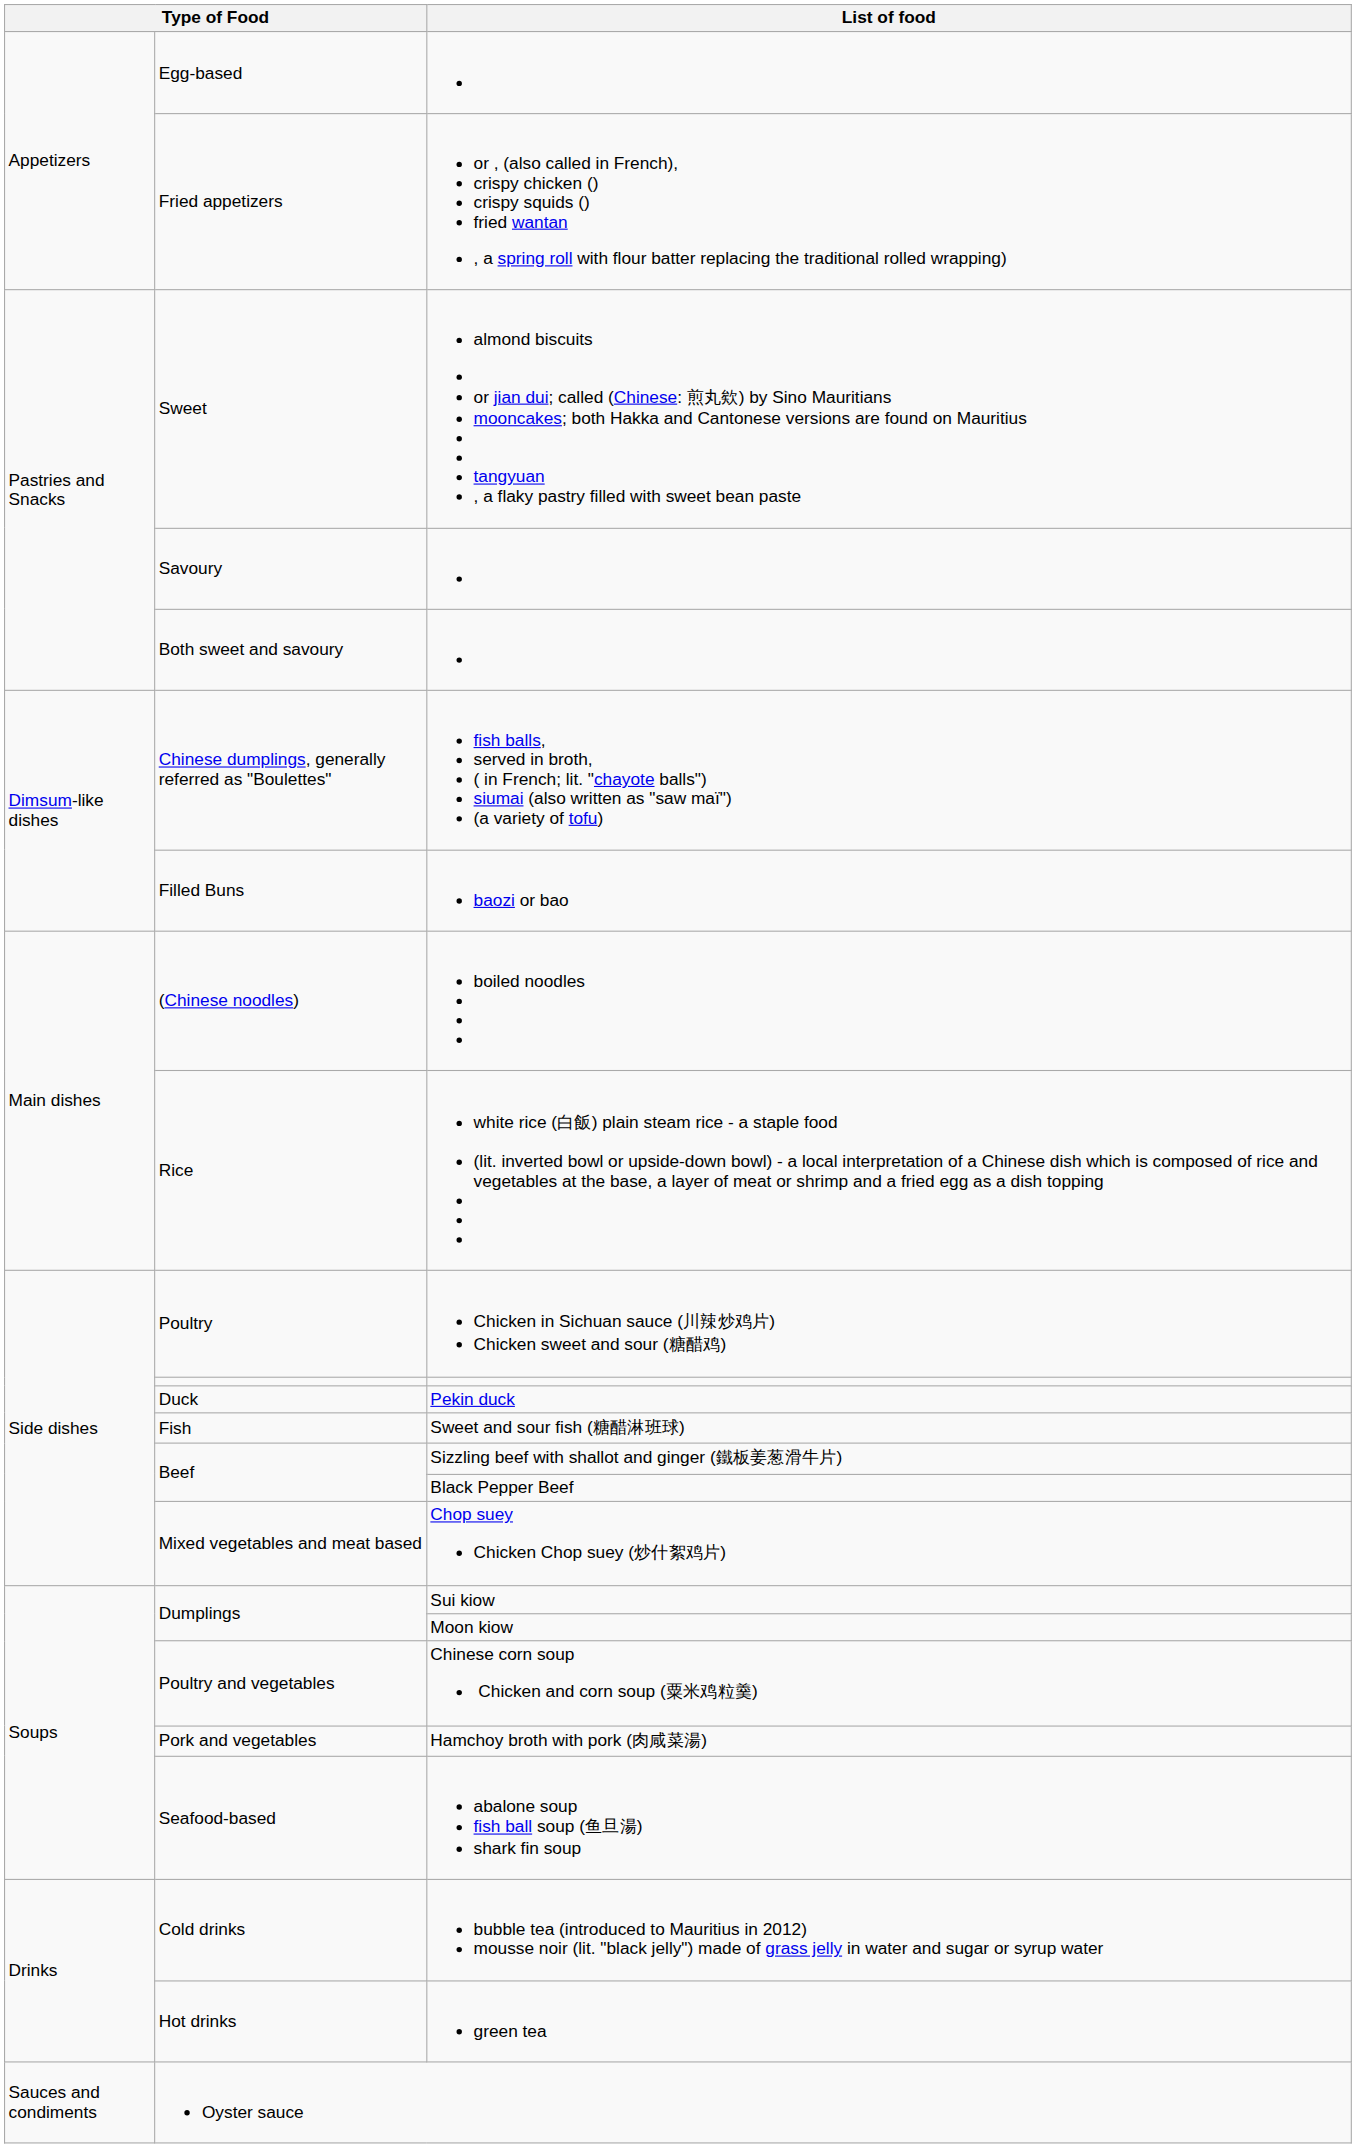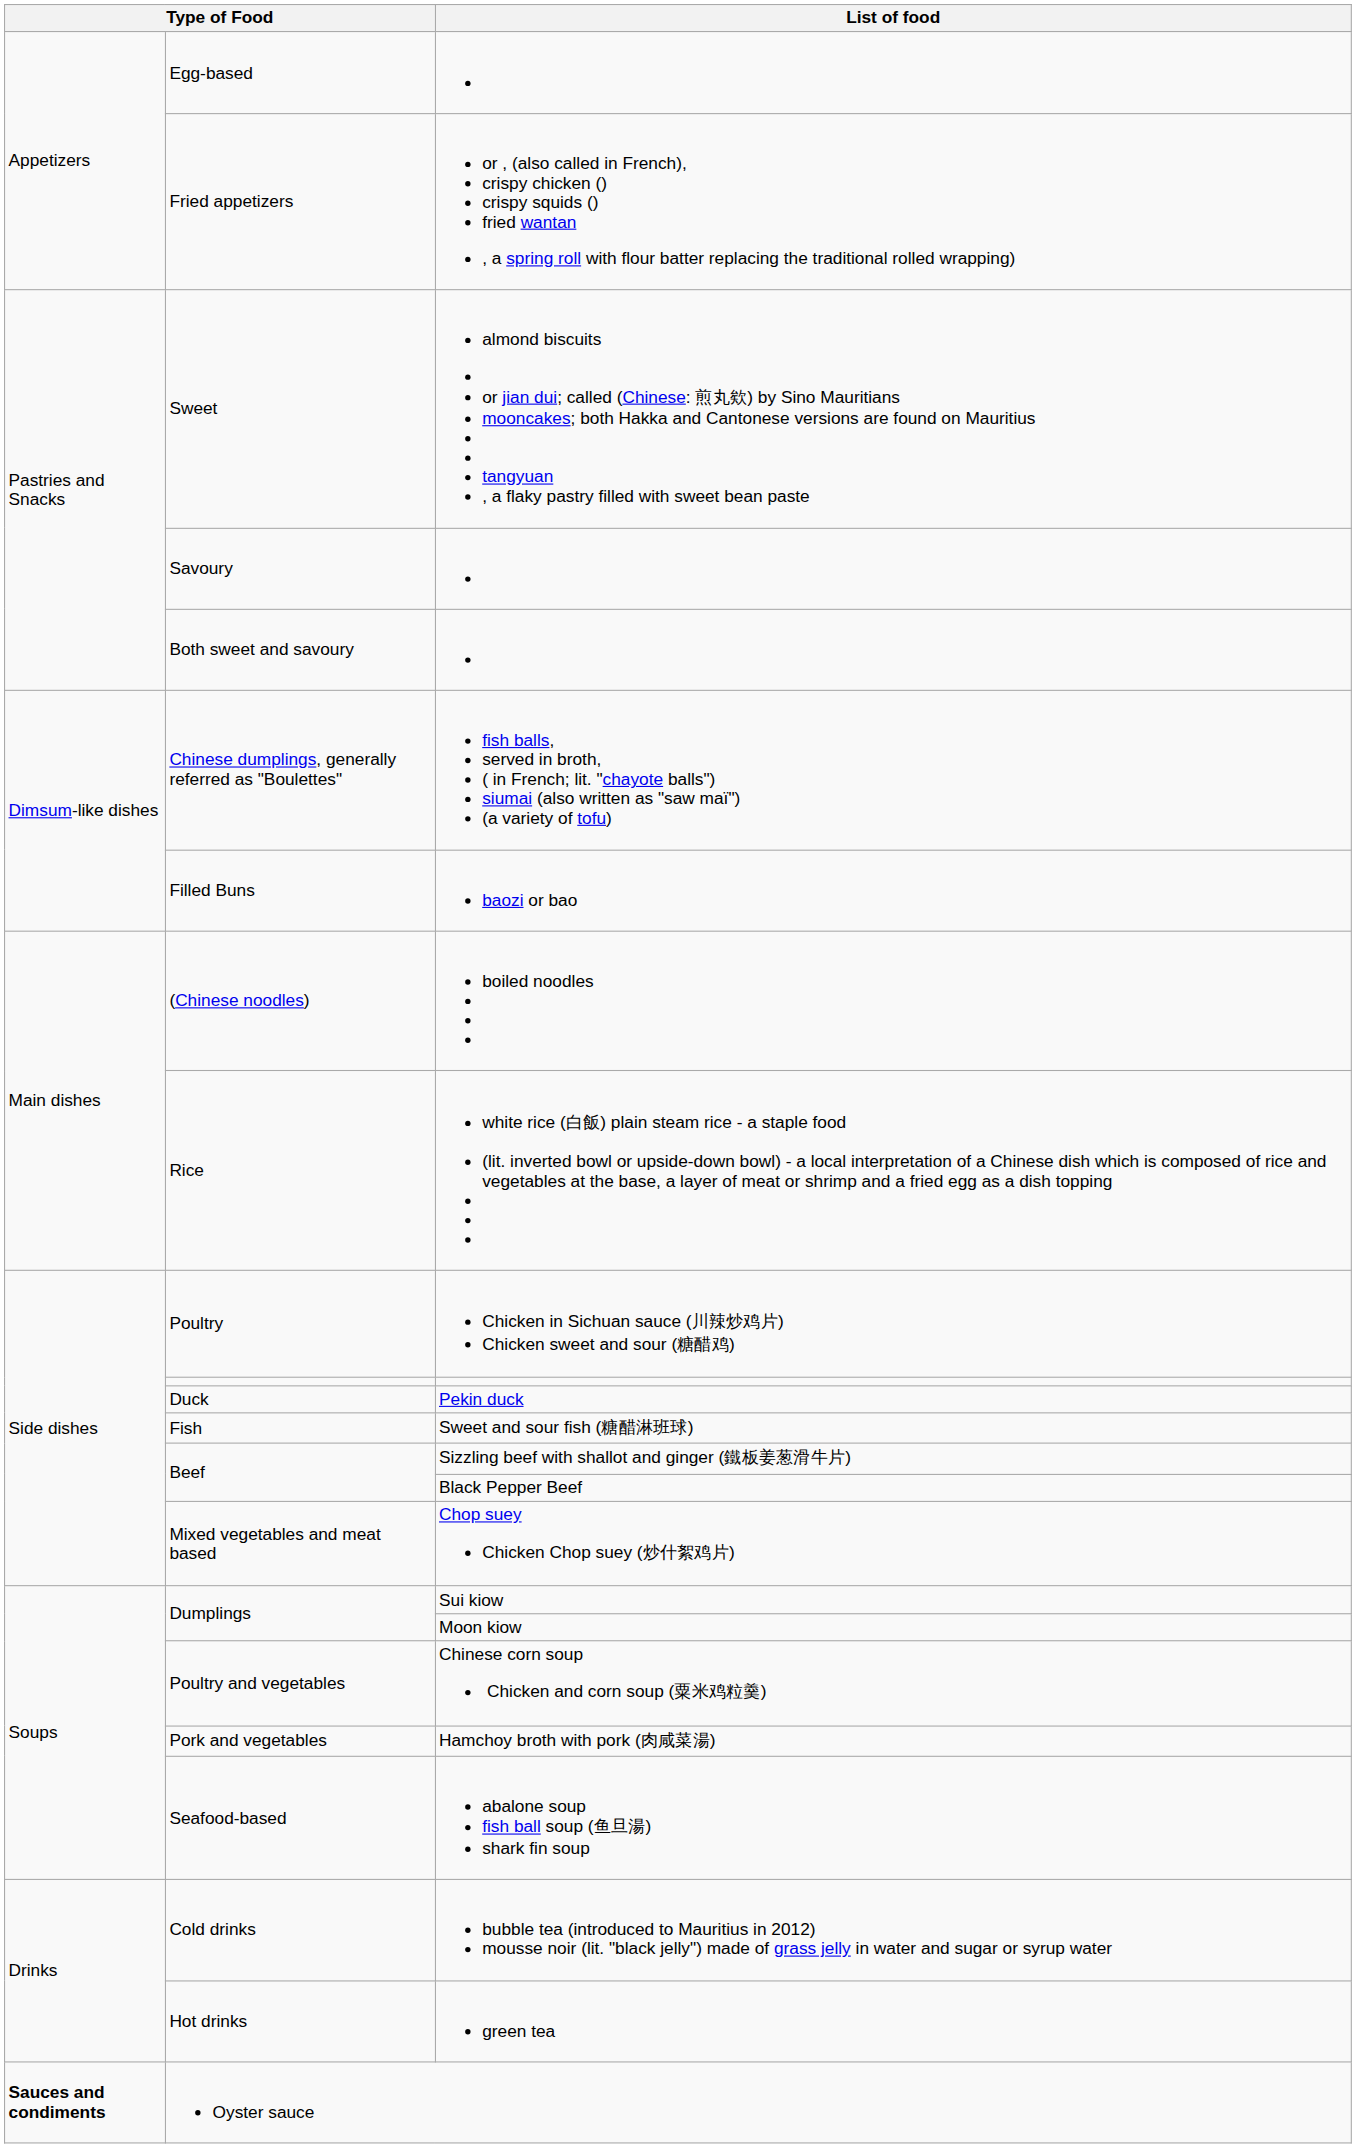Oyster sauce | column 1: normal -> bold
